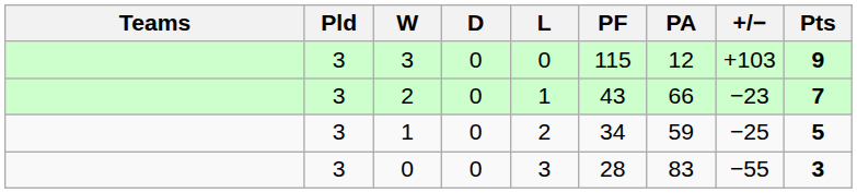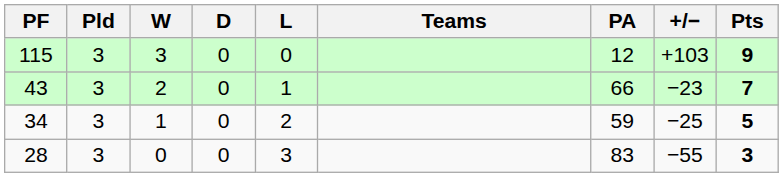columns swapped: Teams <-> PF
